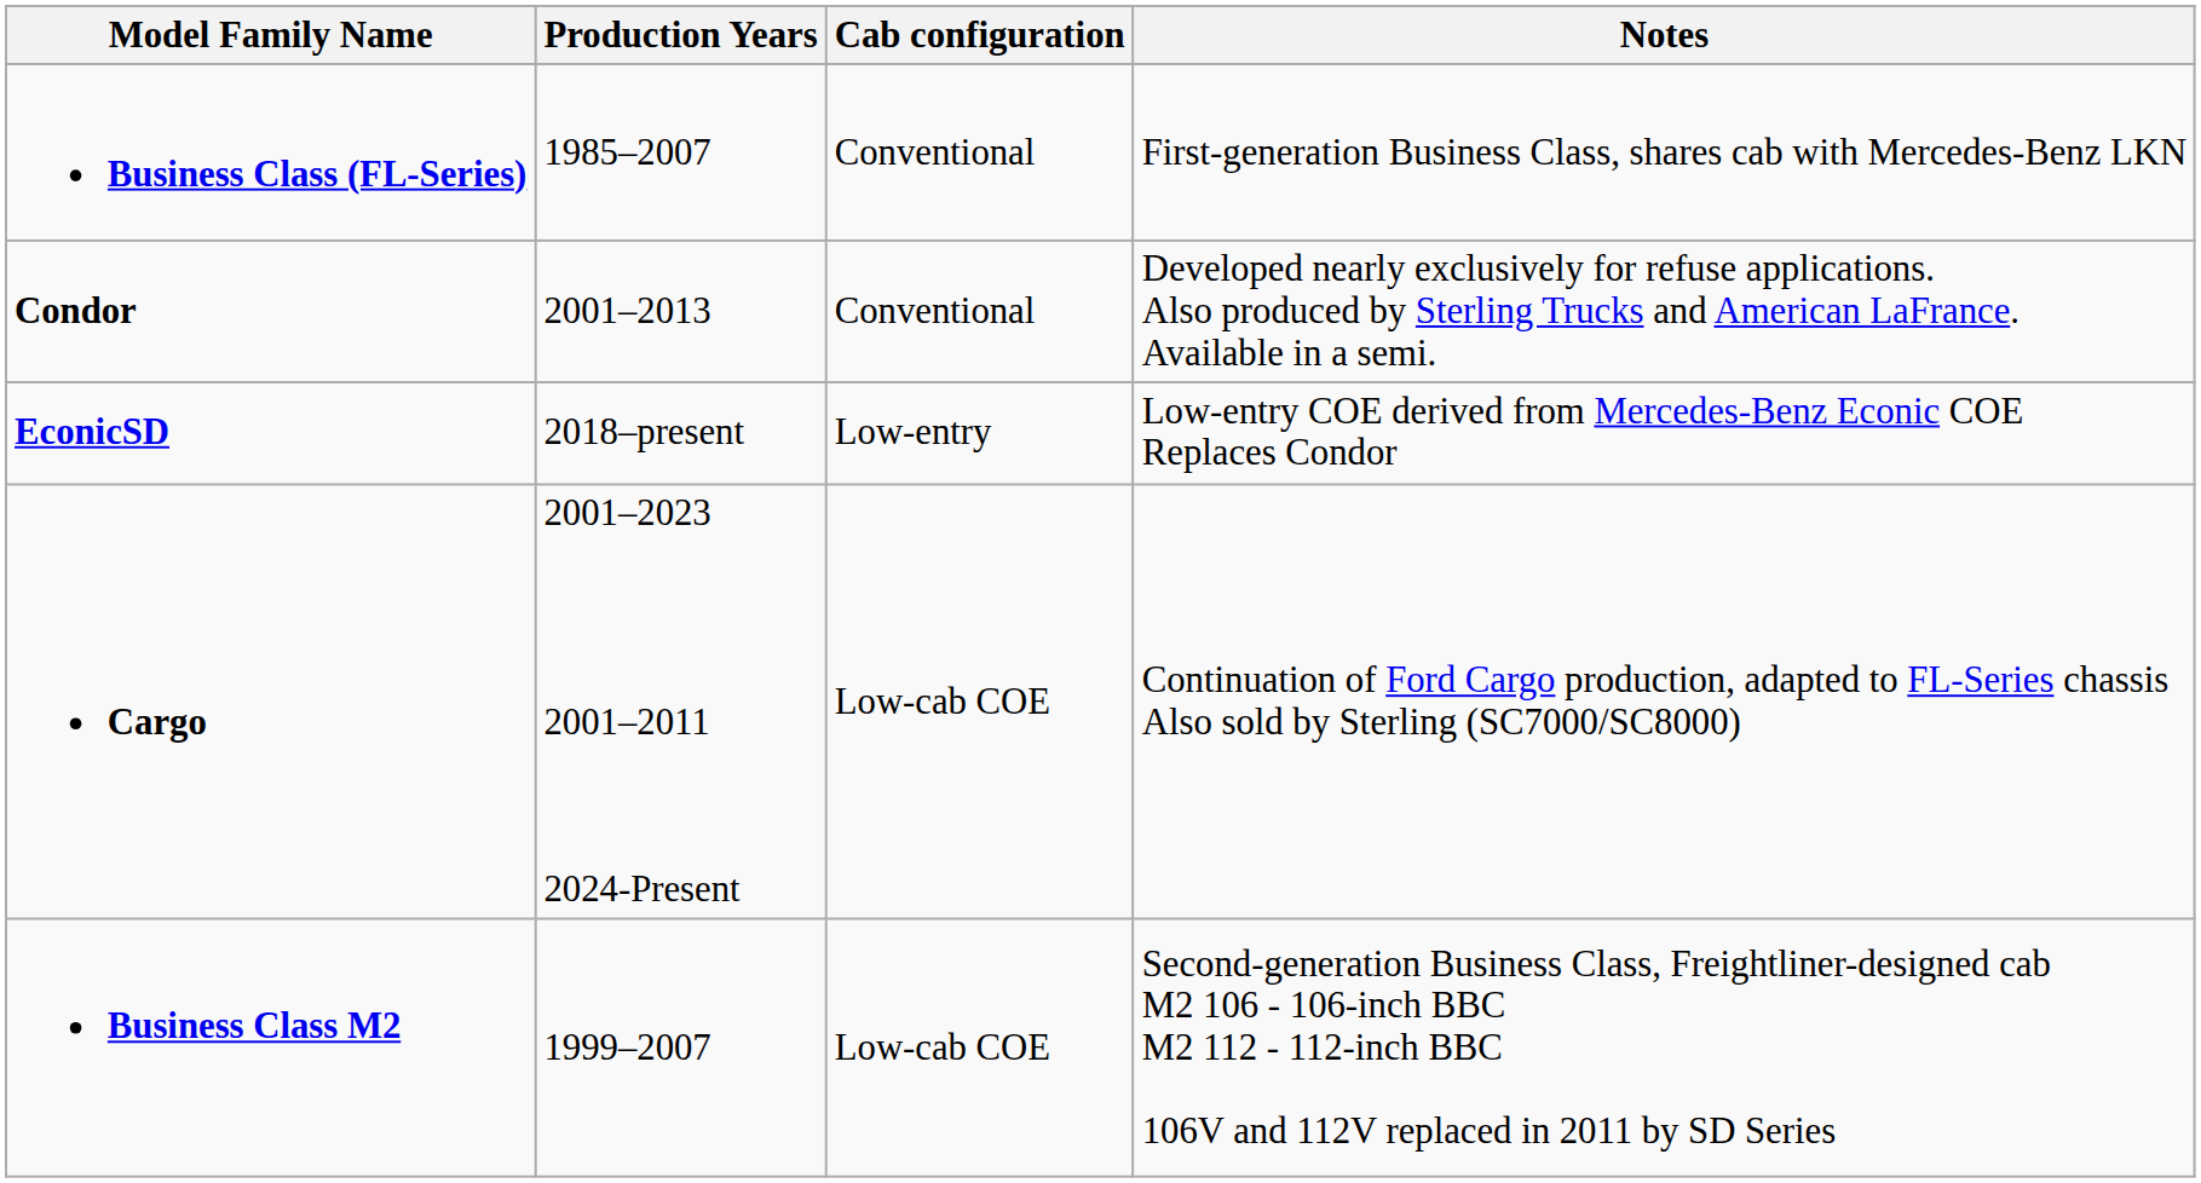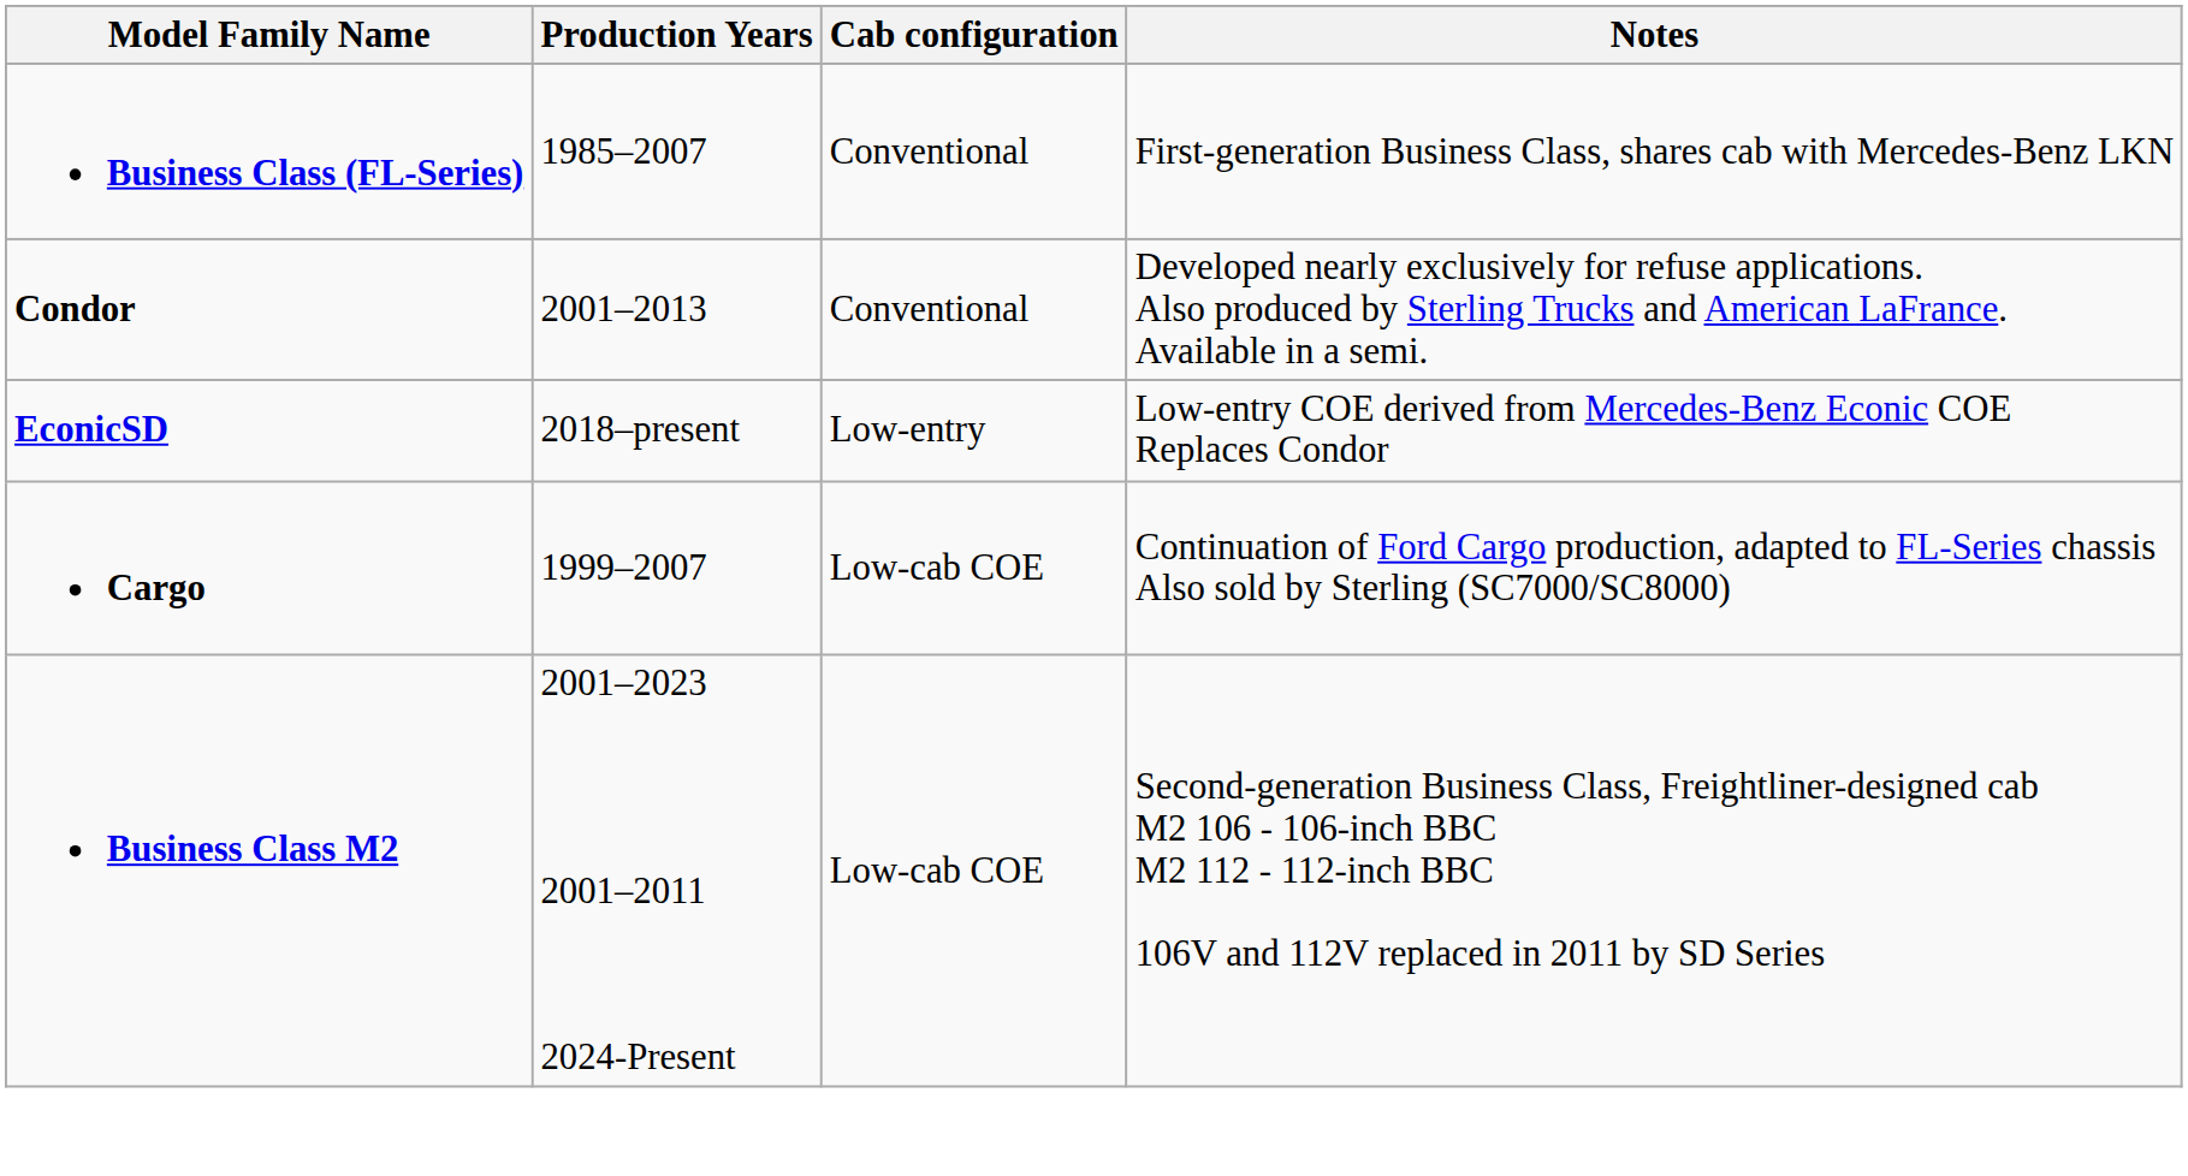Cargo | Production Years: 2001–2023 2001–2011 2024-Present -> 1999–2007
Business Class M2 | Production Years: 1999–2007 -> 2001–2023 2001–2011 2024-Present
